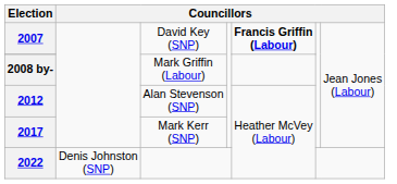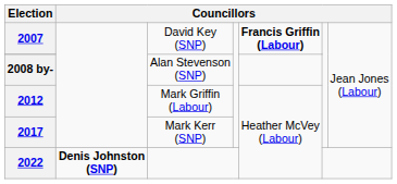2008 by- | column 3: Mark Griffin (Labour) -> Alan Stevenson (SNP)
2012 | column 3: Alan Stevenson (SNP) -> Mark Griffin (Labour)
2022 | column 2: normal -> bold
